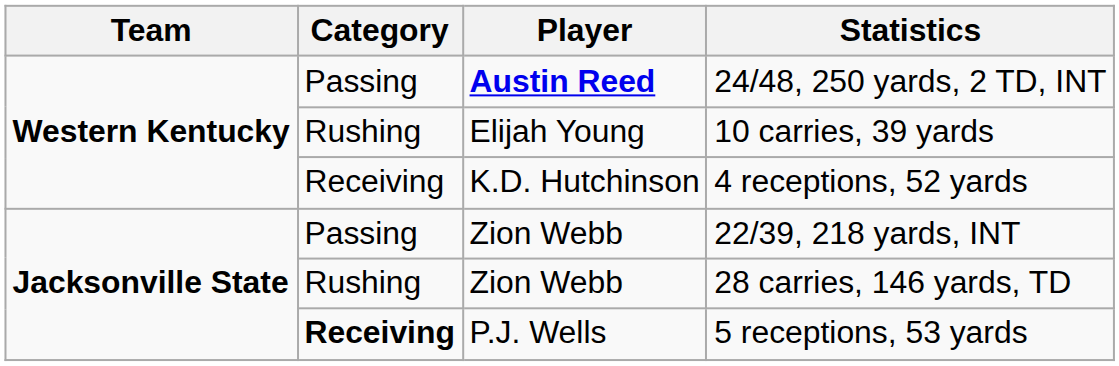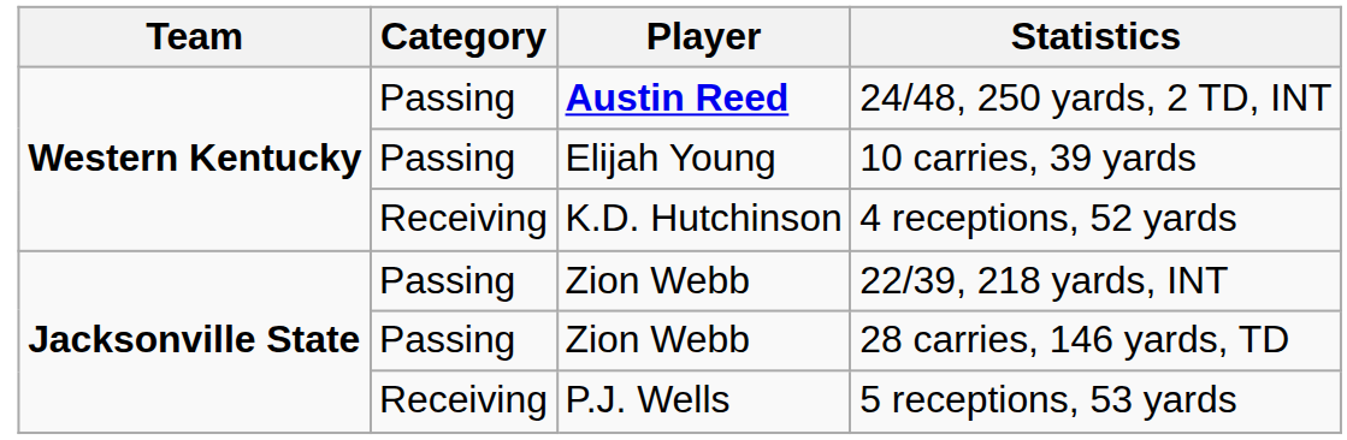10 carries, 39 yards | Category: Rushing -> Passing
28 carries, 146 yards, TD | Category: Rushing -> Passing
5 receptions, 53 yards | Category: bold -> normal
